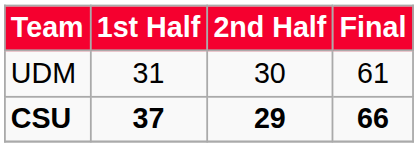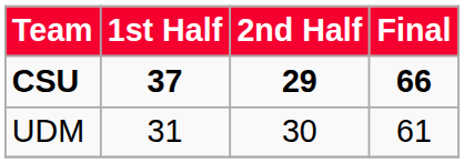rows swapped: CSU <-> UDM
